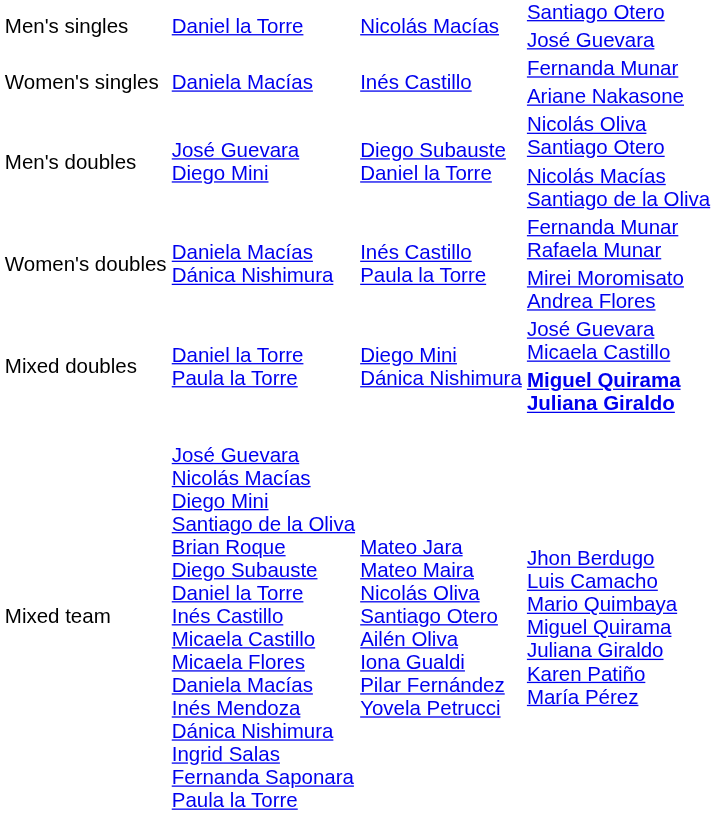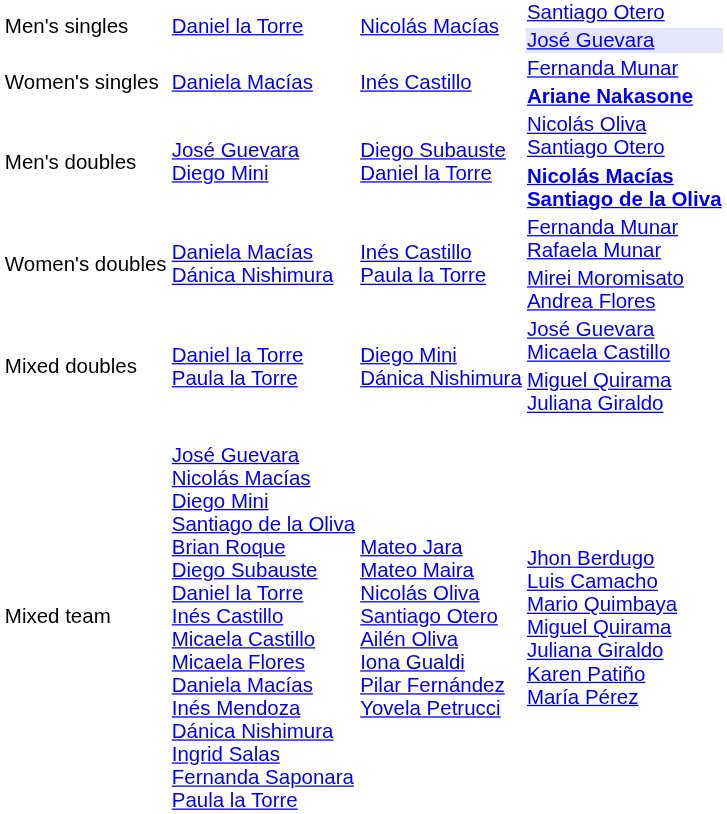José Guevara | column 4: no background -> lavender background
Ariane Nakasone | column 4: normal -> bold
Nicolás Macías Santiago de la Oliva | column 4: normal -> bold
Miguel Quirama Juliana Giraldo | column 4: bold -> normal
